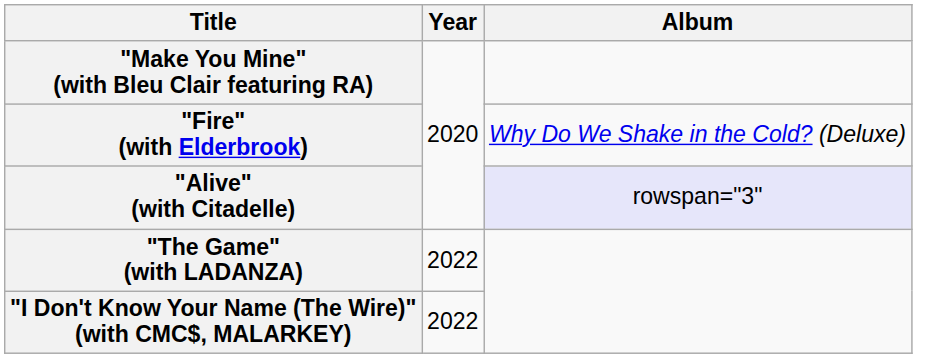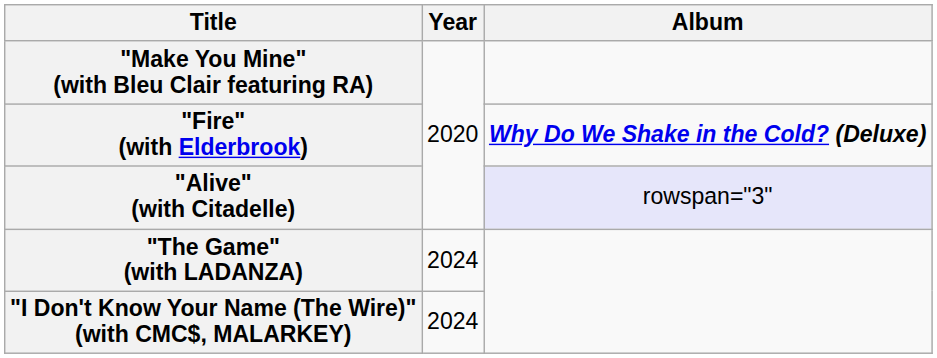"Fire" (with Elderbrook) | Album: normal -> bold
"The Game" (with LADANZA) | Year: 2022 -> 2024
"I Don't Know Your Name (The Wire)" (with CMC$, MALARKEY) | Year: 2022 -> 2024
